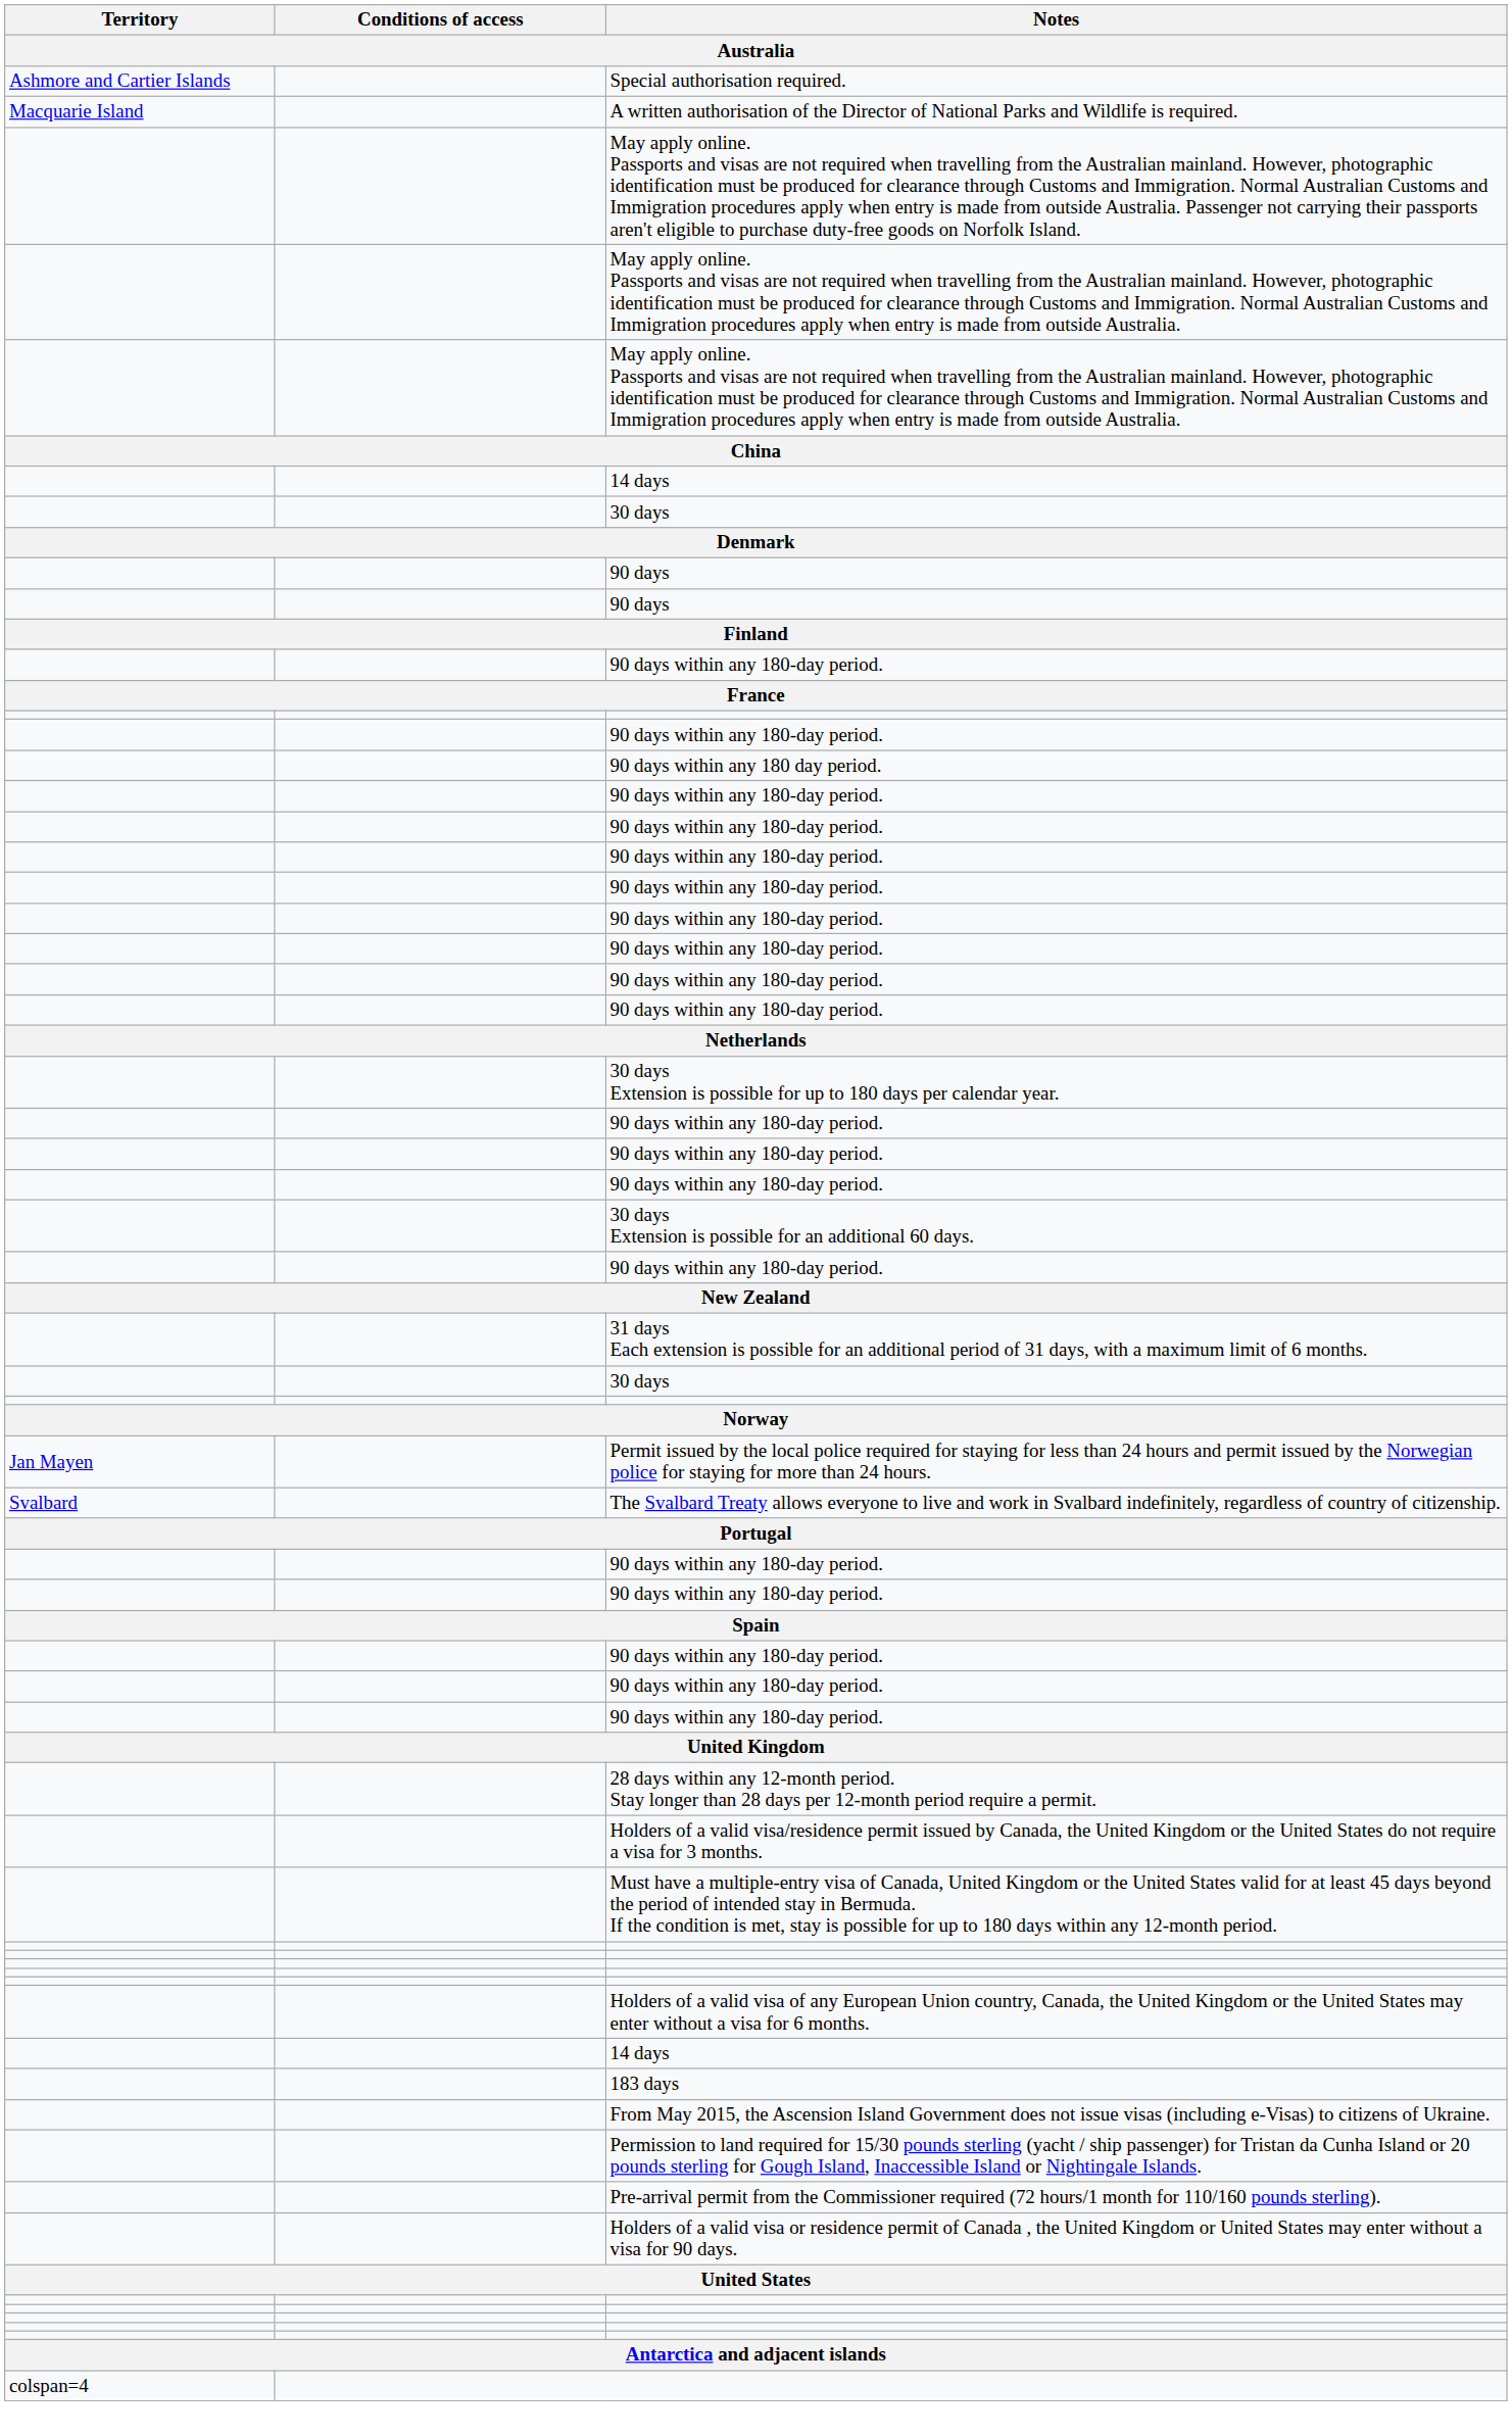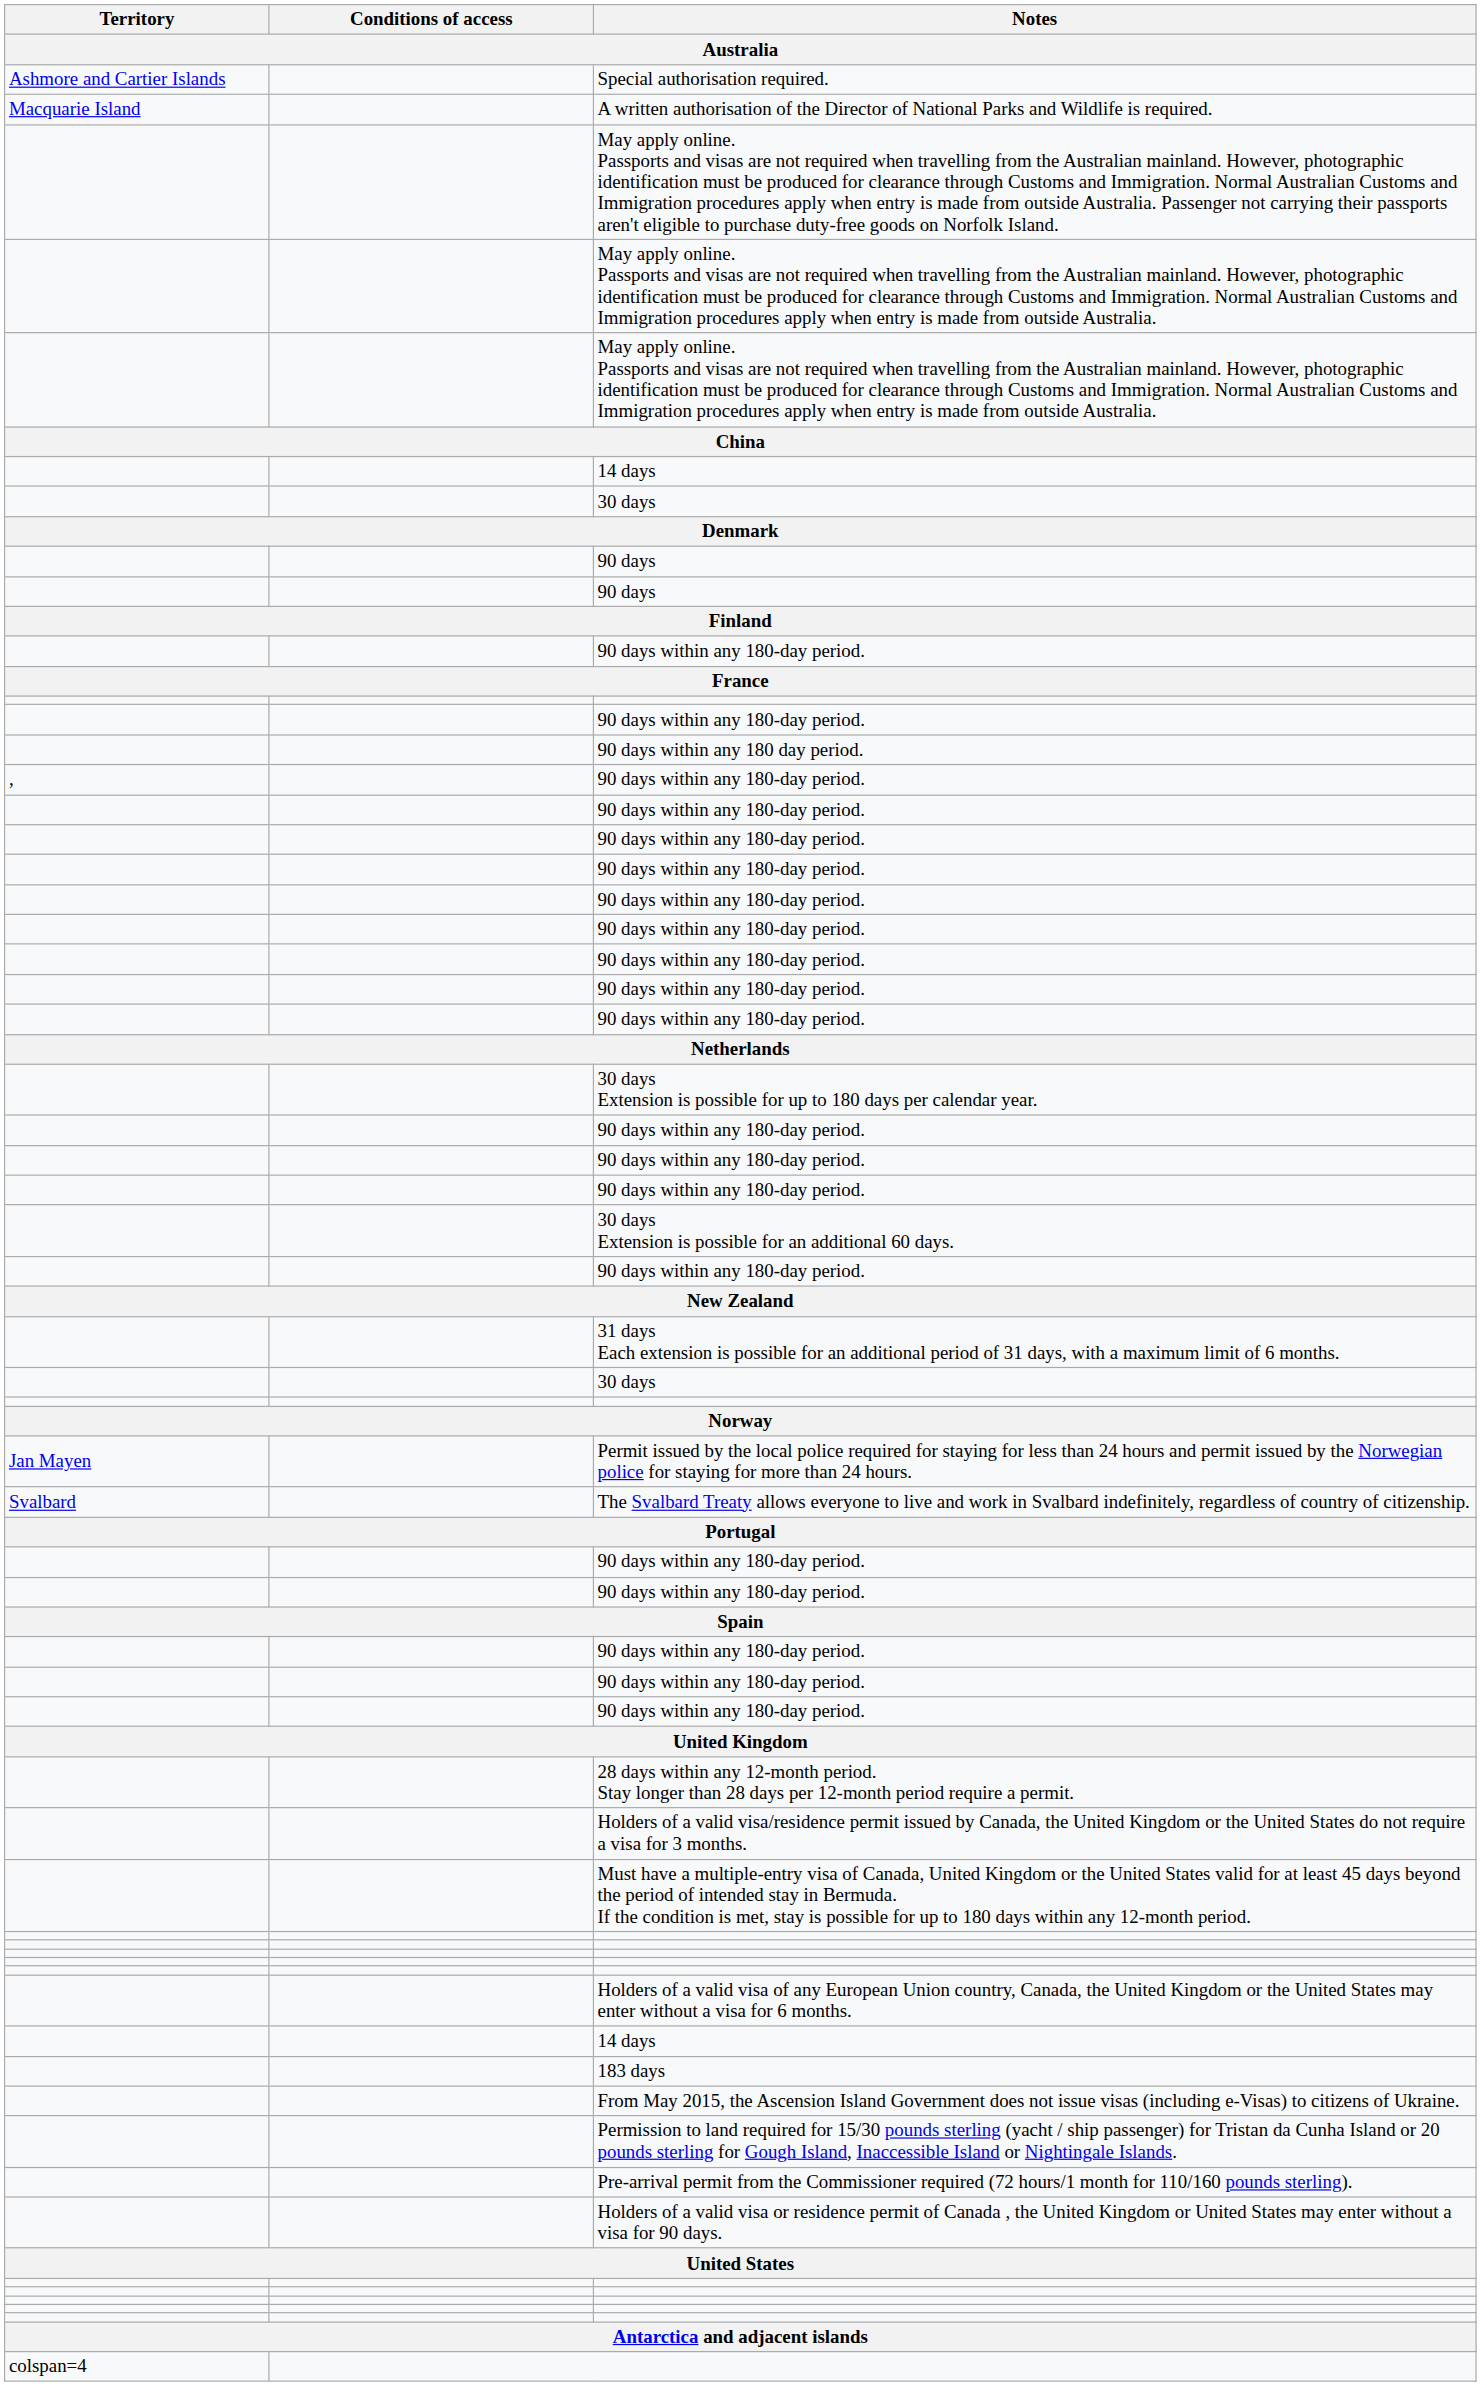+ row: , | 90 days within any 180-day period.
